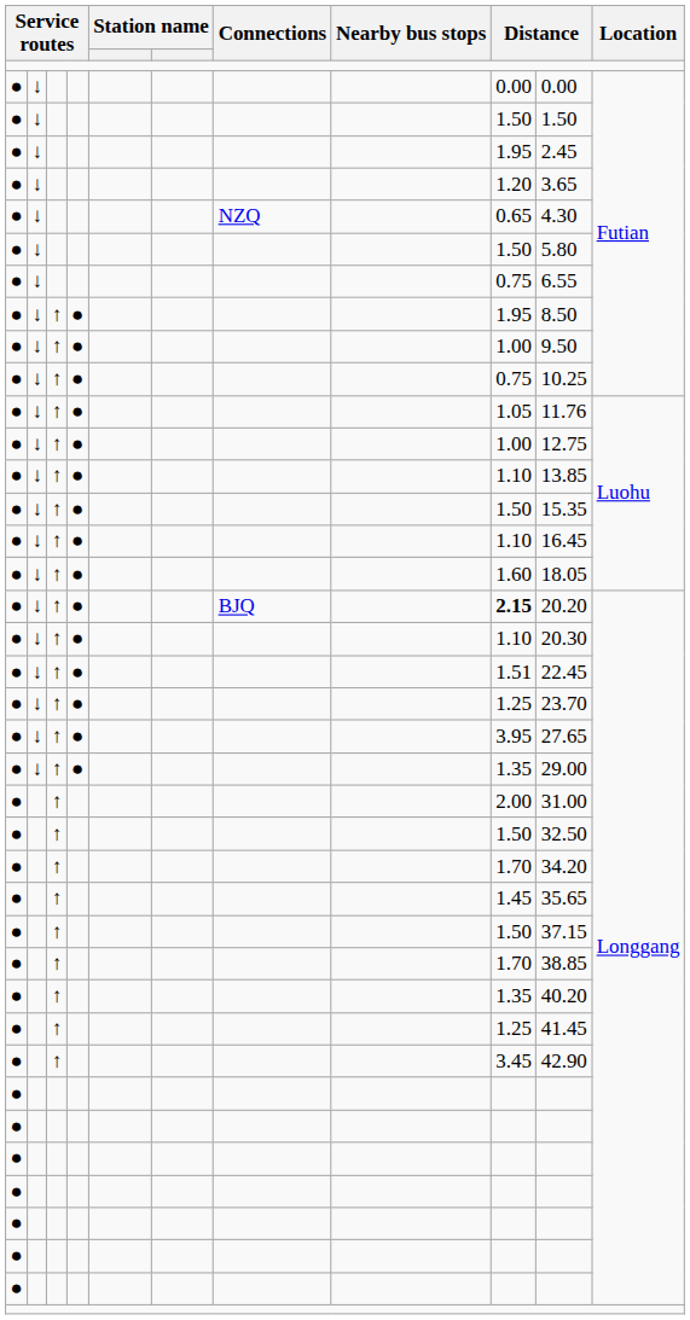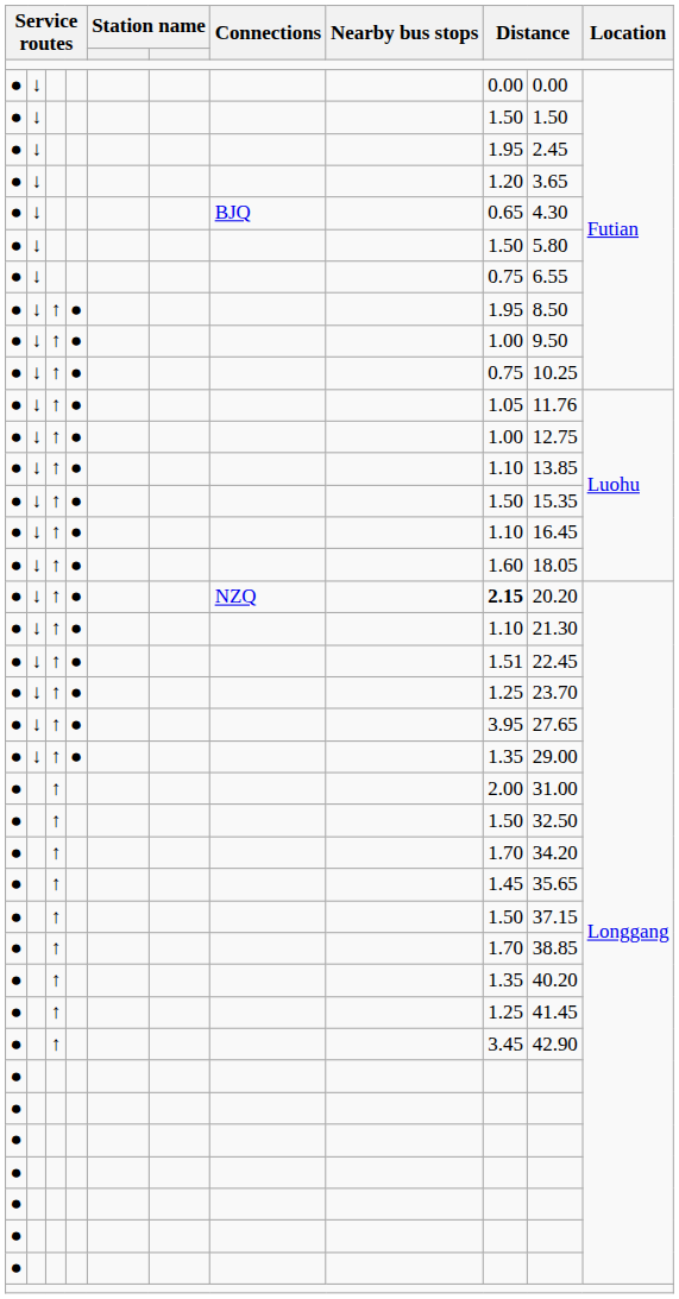row 8 | Connections: NZQ -> BJQ
row 20 | Connections: BJQ -> NZQ
row 21 | column 10: 20.30 -> 21.30
